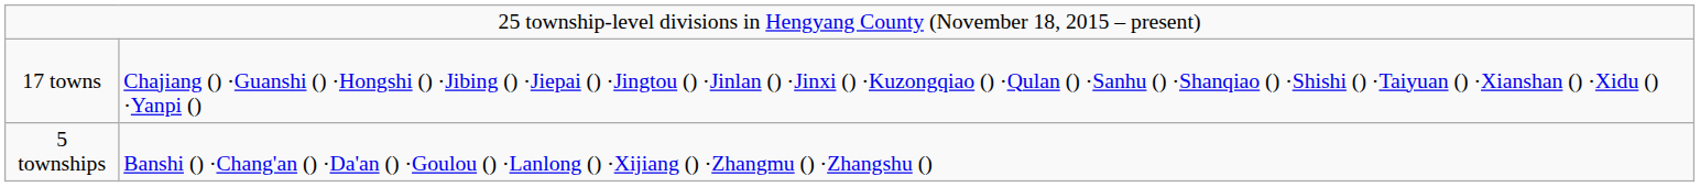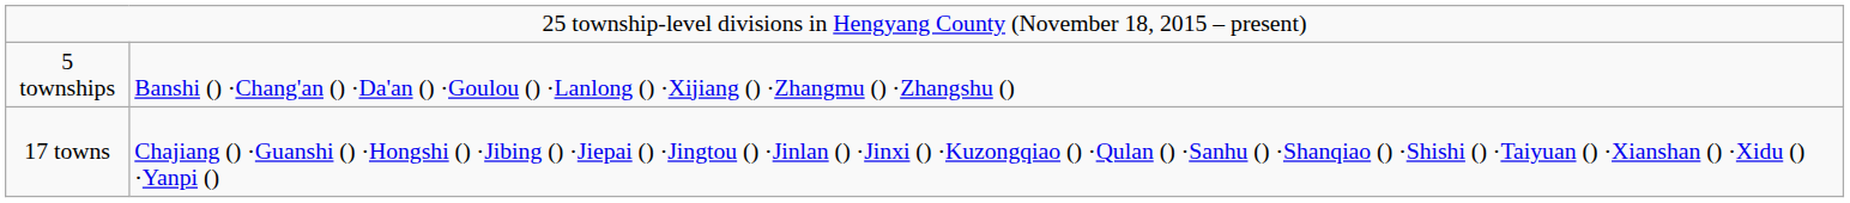rows swapped: 17 towns <-> 5 townships
